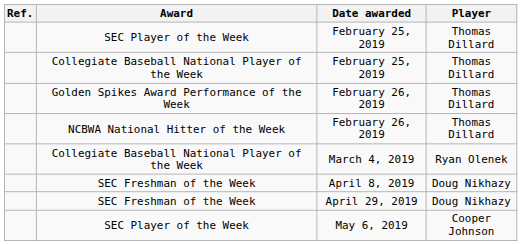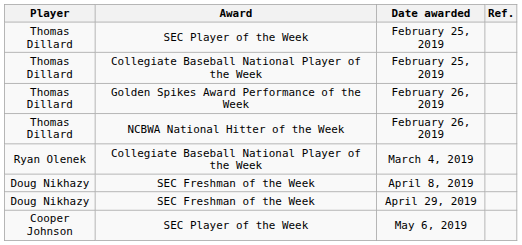columns swapped: Player <-> Ref.
